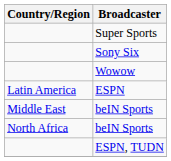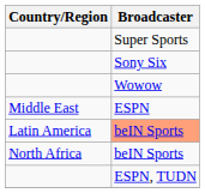row 5 | Country/Region: Latin America -> Middle East
row 6 | Country/Region: Middle East -> Latin America
row 6 | Broadcaster: no background -> lightsalmon background
